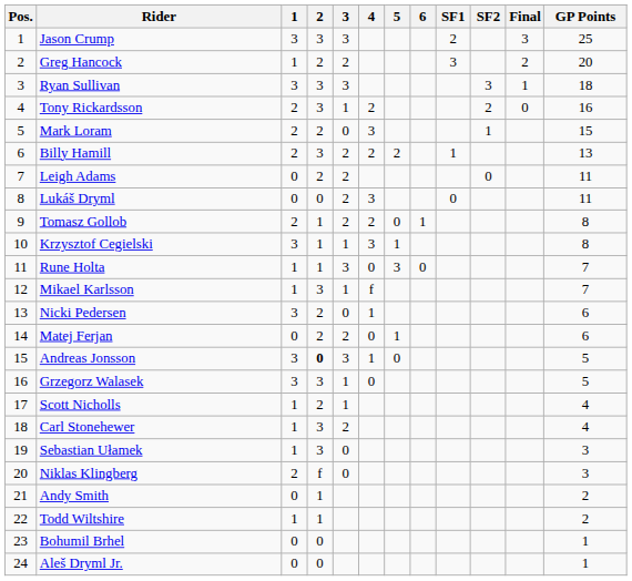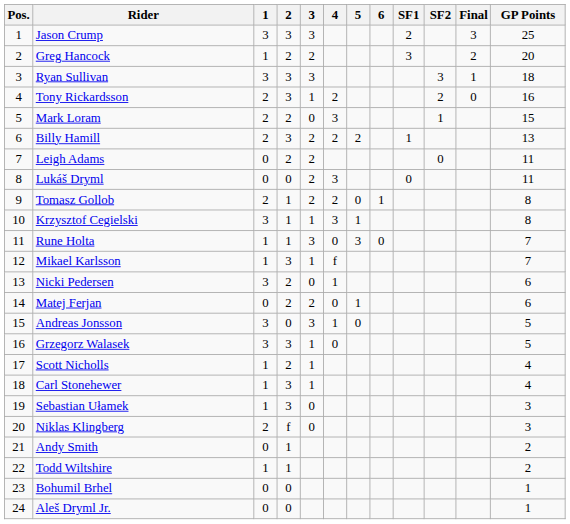Andreas Jonsson | 2: bold -> normal
Carl Stonehewer | 3: 2 -> 1
